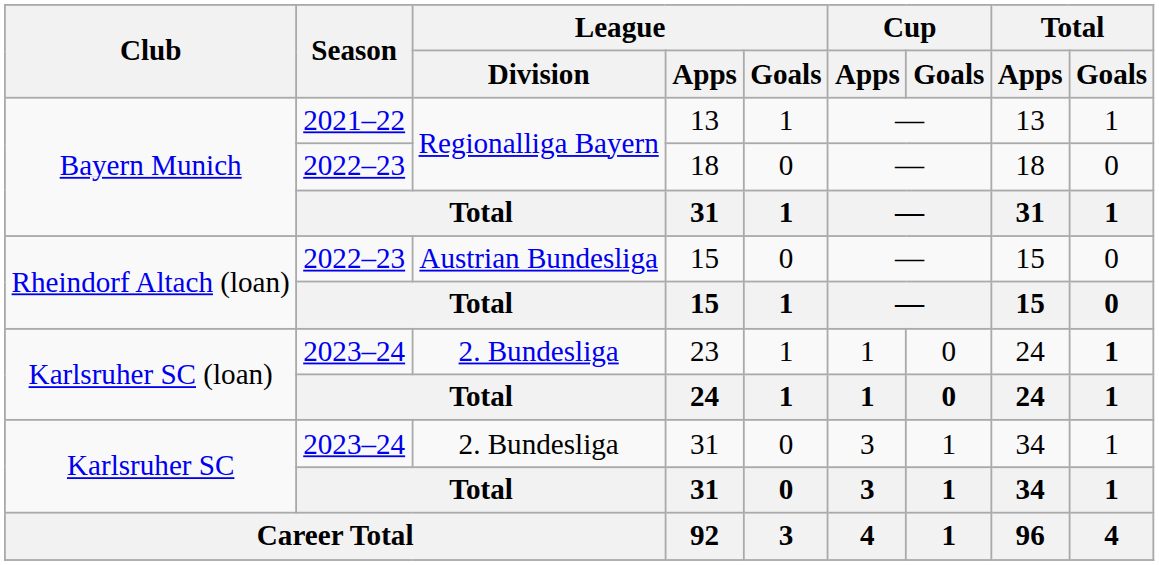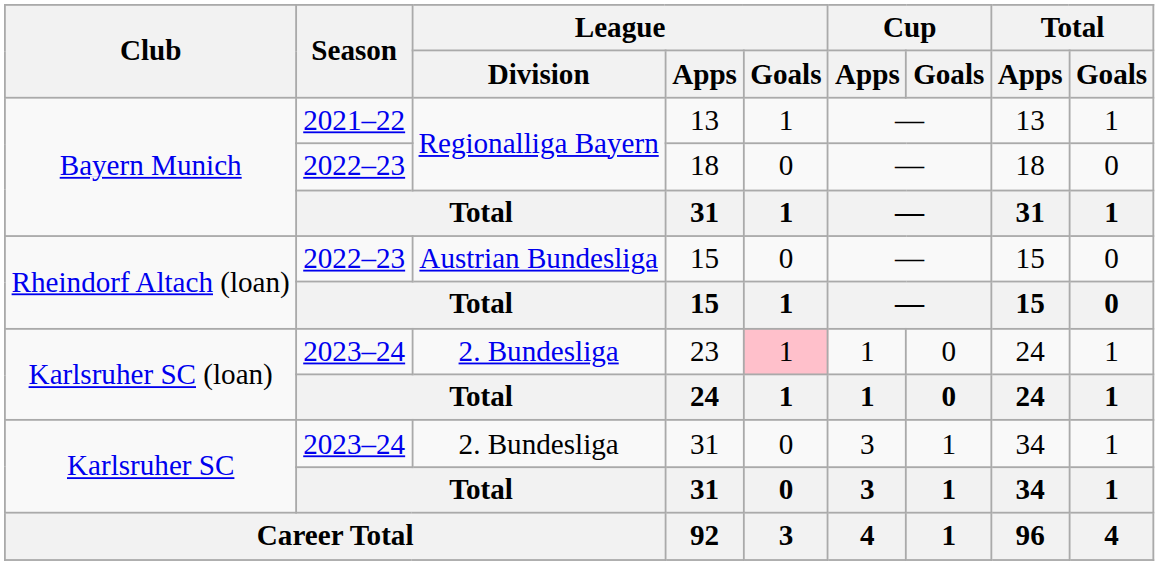23 | League / Goals: no background -> pink background
23 | Total / Goals: bold -> normal
